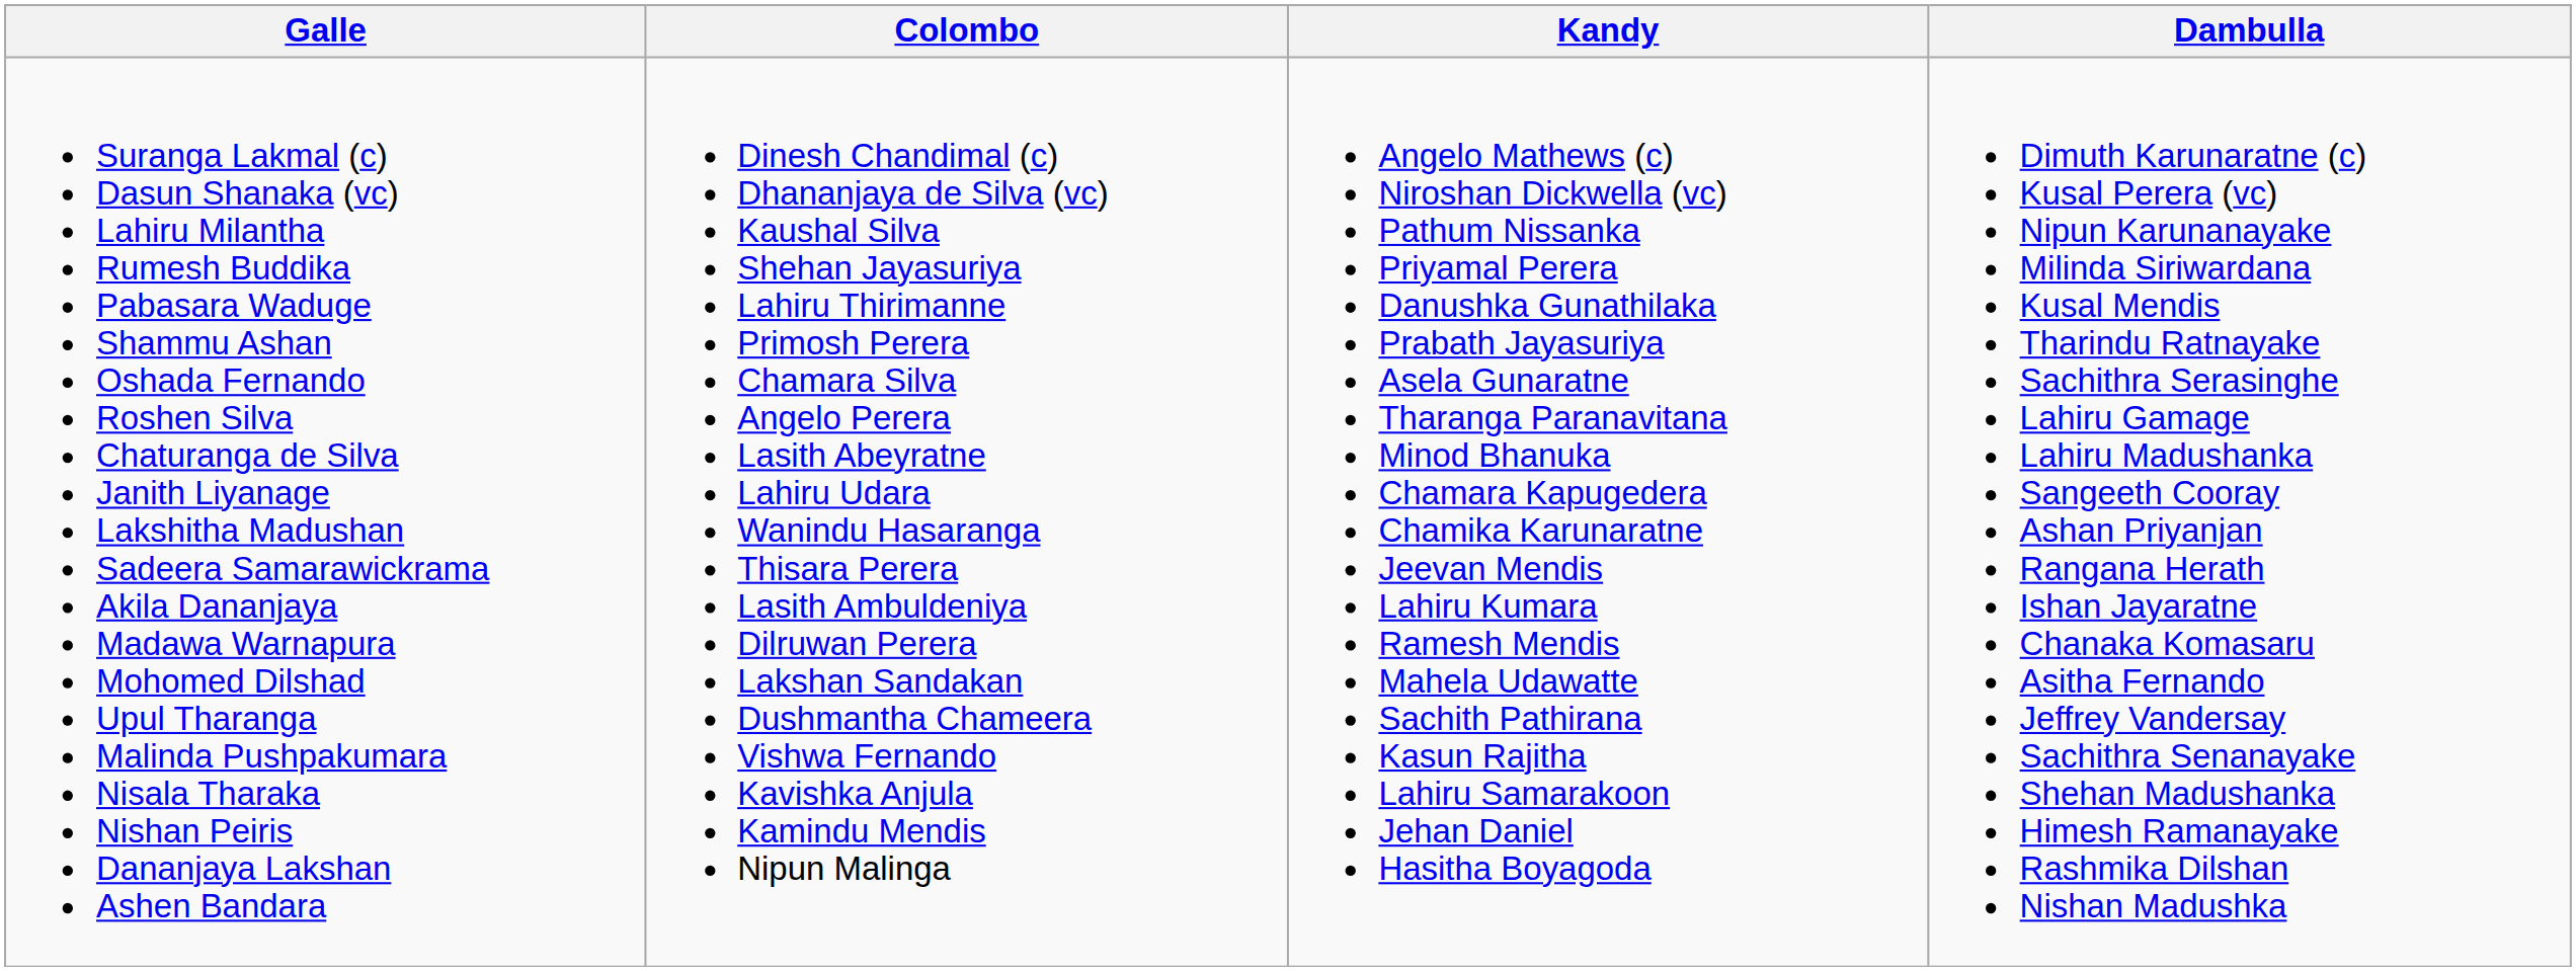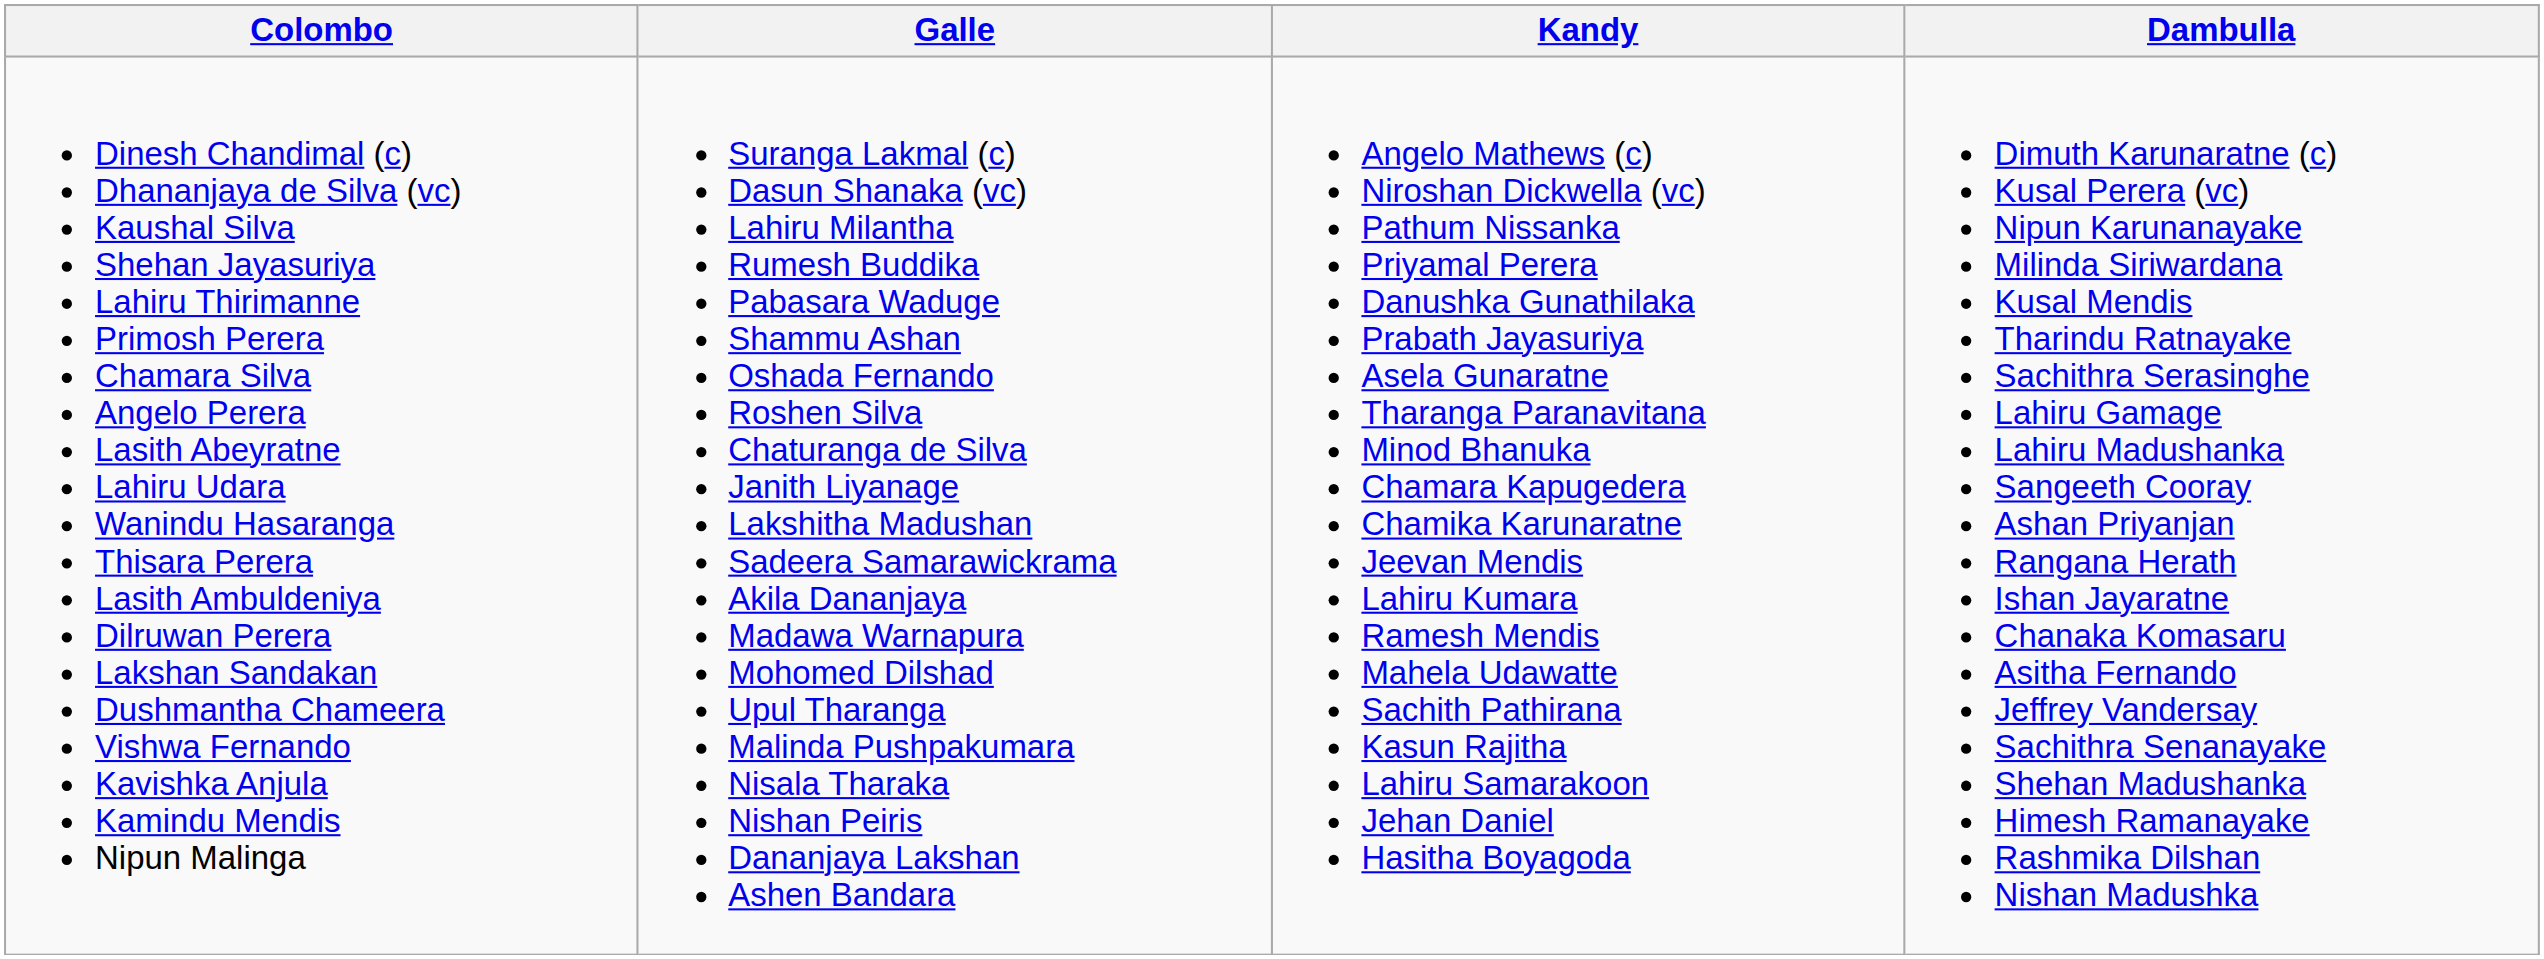columns swapped: Colombo <-> Galle
